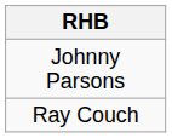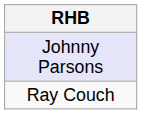row 2 | column 1: no background -> lavender background
